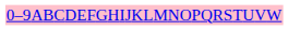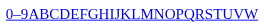row 1 | column 1: pink background -> no background
